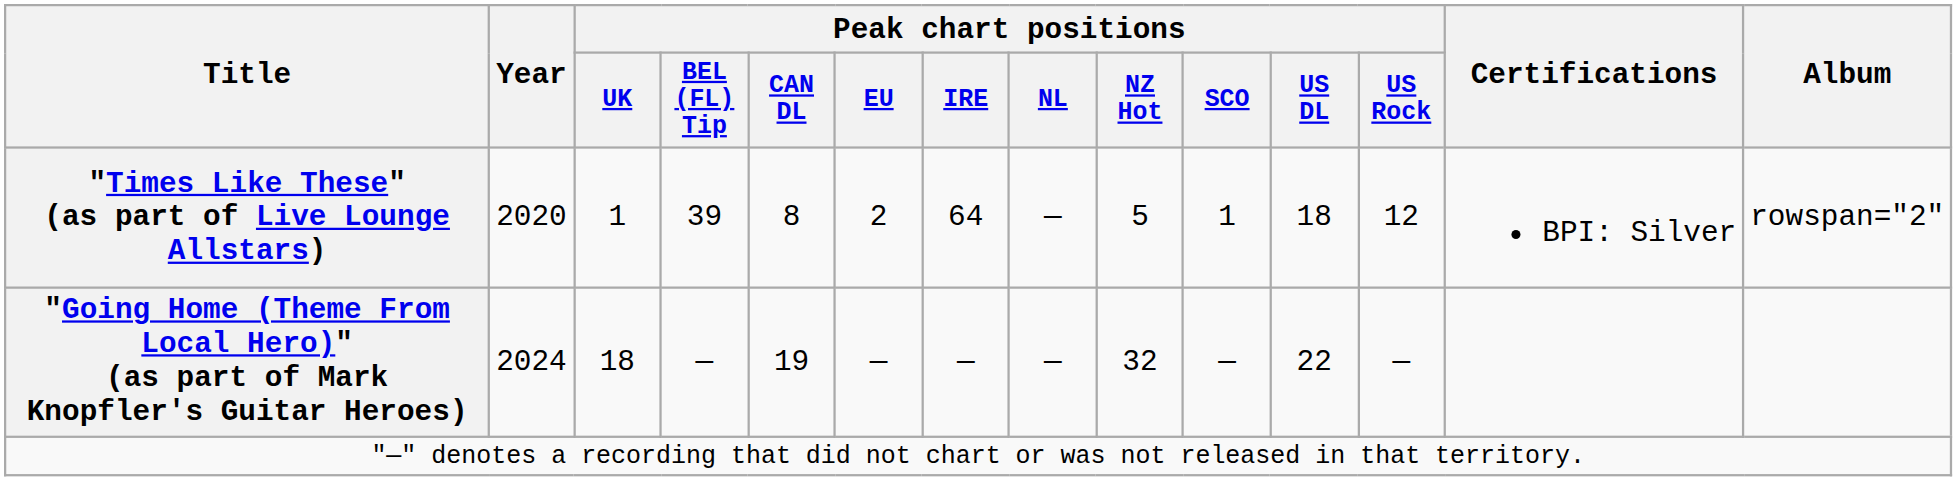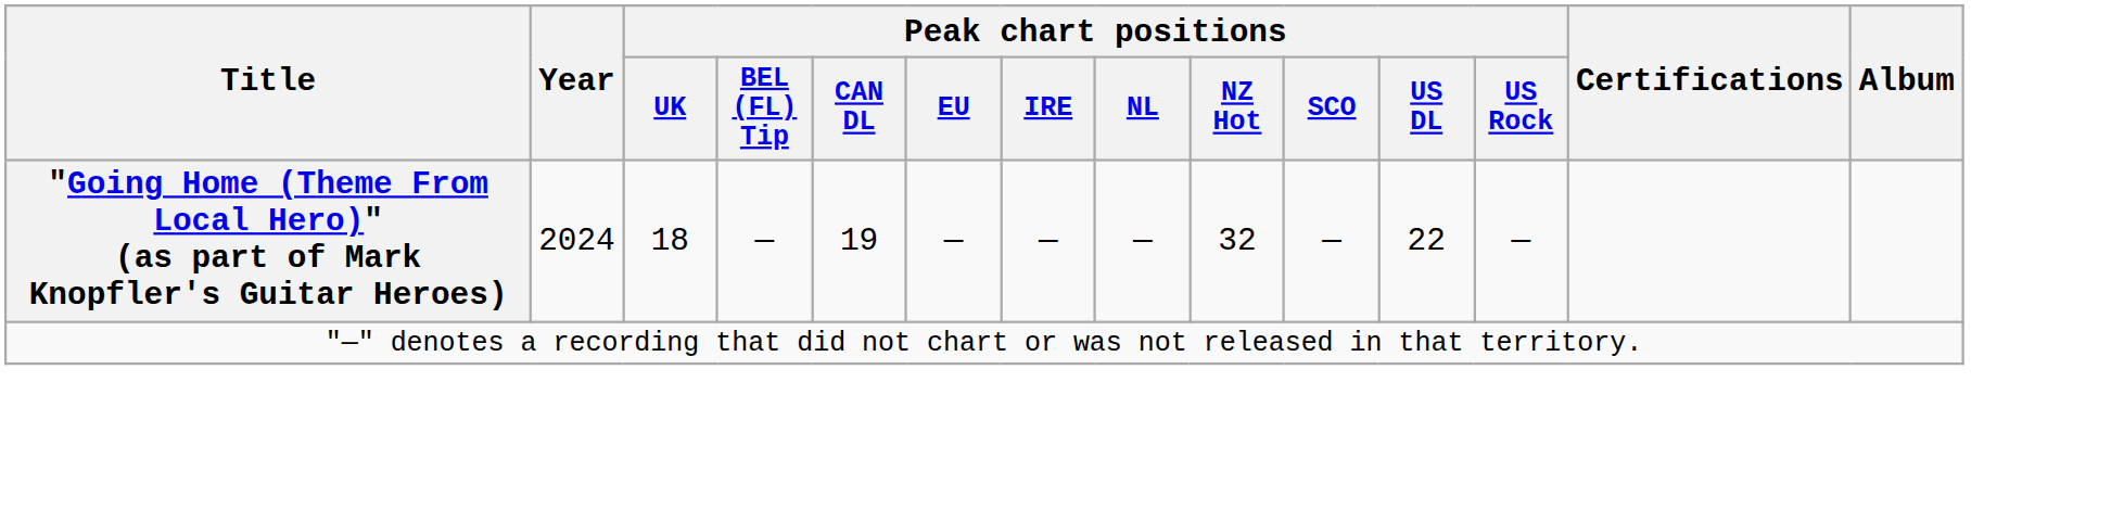- row: "Times Like These" (as part of Live Lounge Allstars) | 2020 | 1 | 39 | 8 | 2 | 64 | — | 5 | 1 | 18 | 12 | BPI: Silver | rowspan="2"
